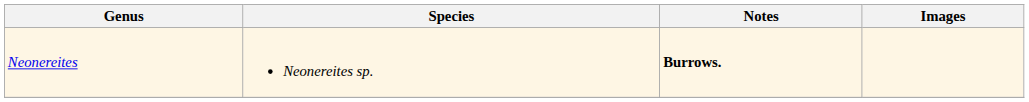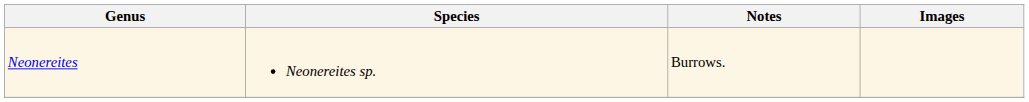Neonereites | Notes: bold -> normal
